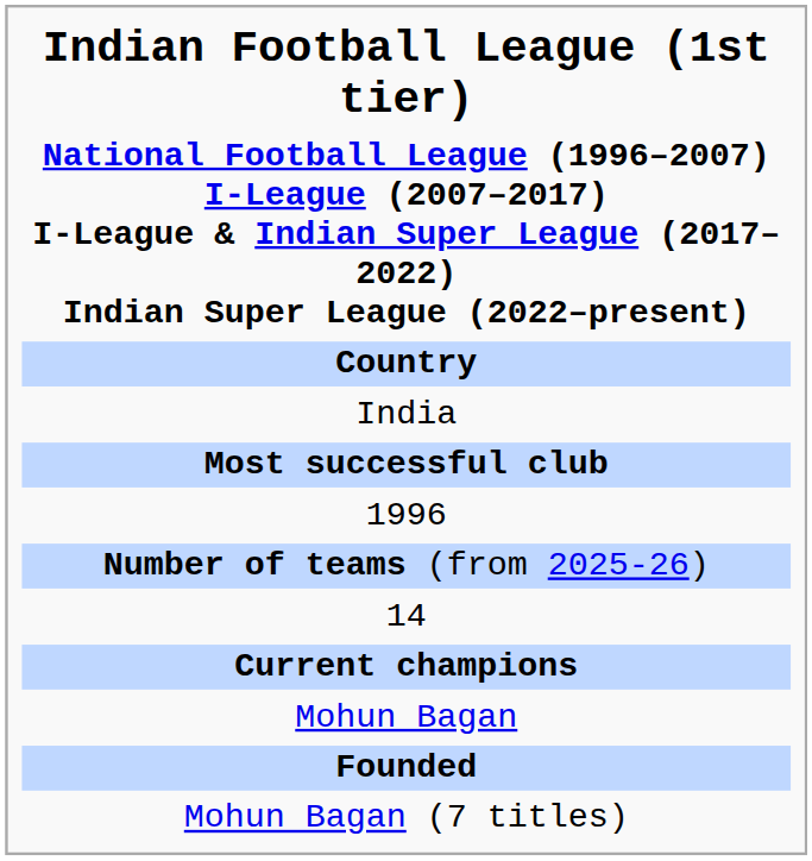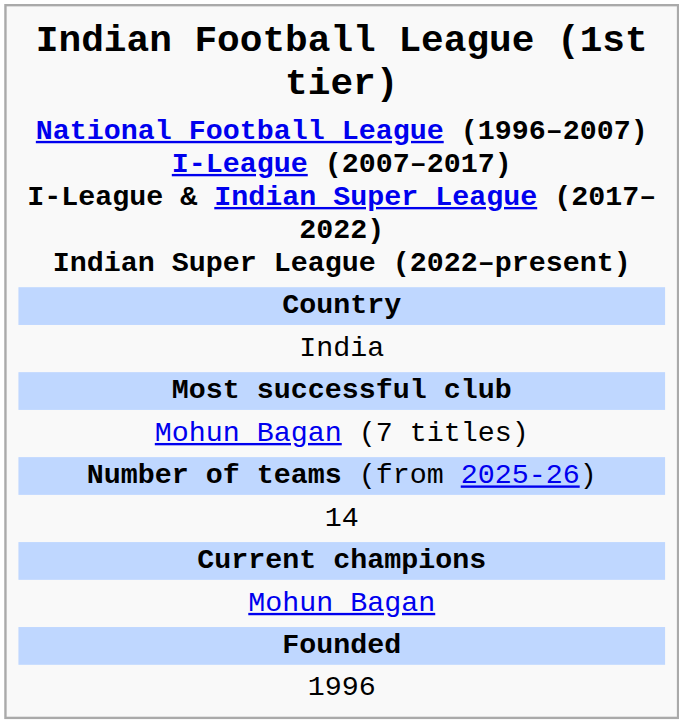row 6 | column 1: 1996 -> Mohun Bagan (7 titles)
row 12 | column 1: Mohun Bagan (7 titles) -> 1996
